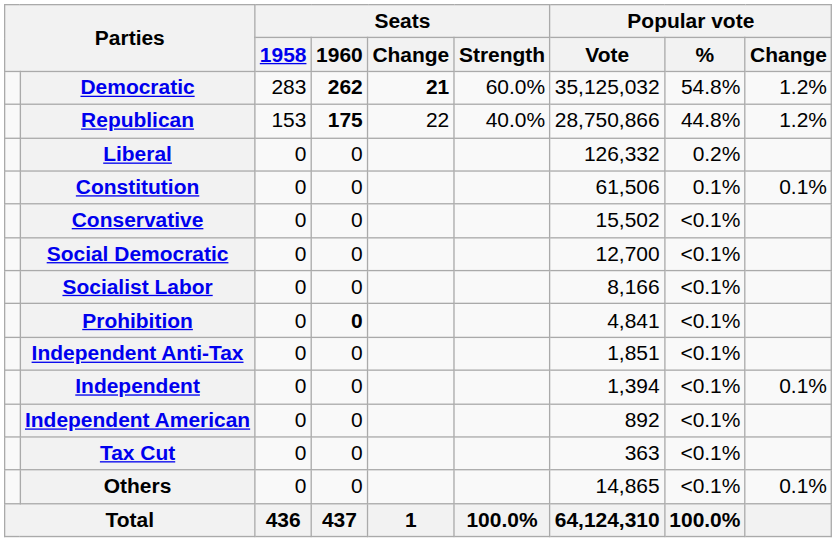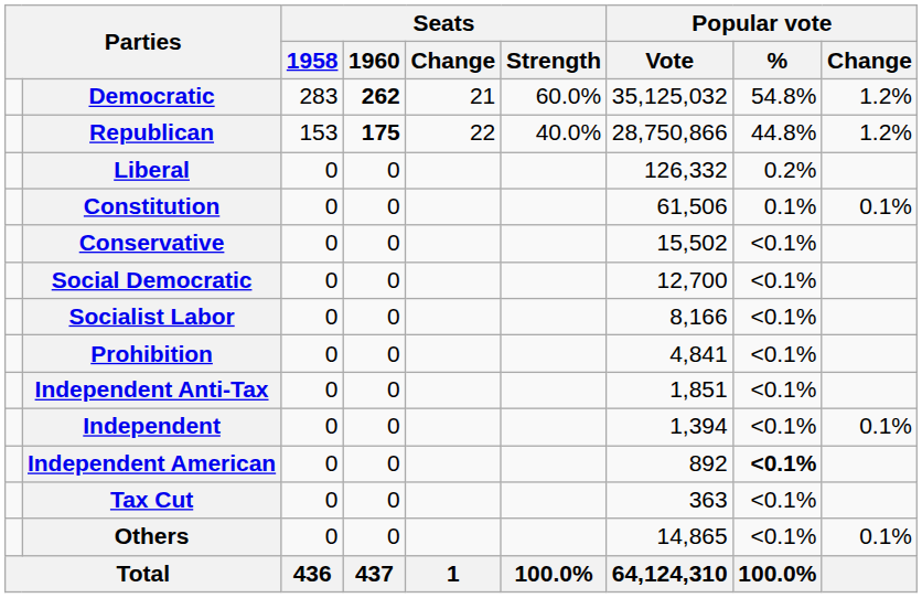Democratic | Seats / Change: bold -> normal
Prohibition | Seats / 1960: bold -> normal
Independent American | Popular vote / %: normal -> bold
